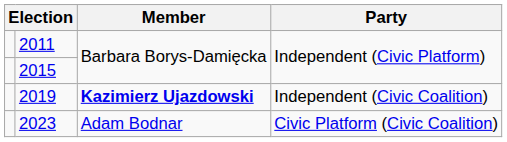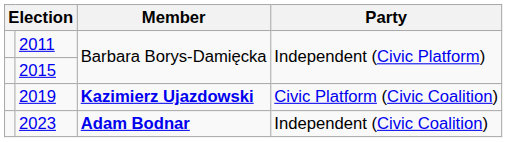2019 | Party: Independent (Civic Coalition) -> Civic Platform (Civic Coalition)
2023 | Member: normal -> bold
2023 | Party: Civic Platform (Civic Coalition) -> Independent (Civic Coalition)
